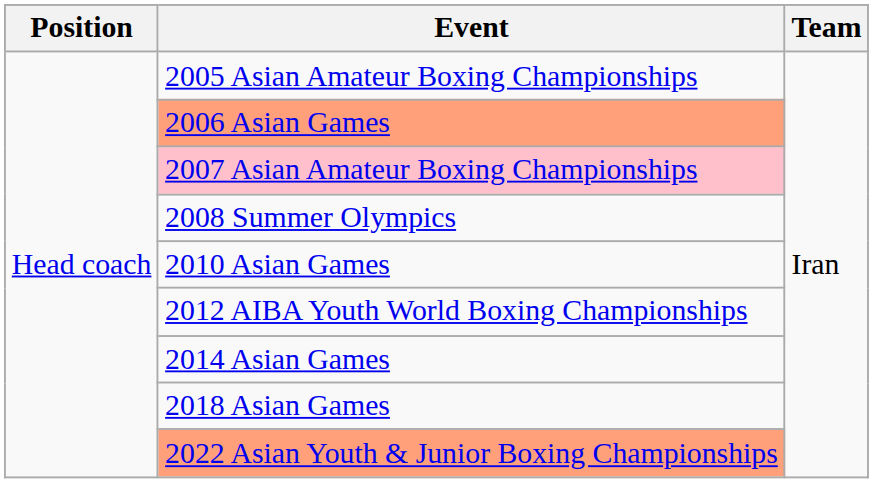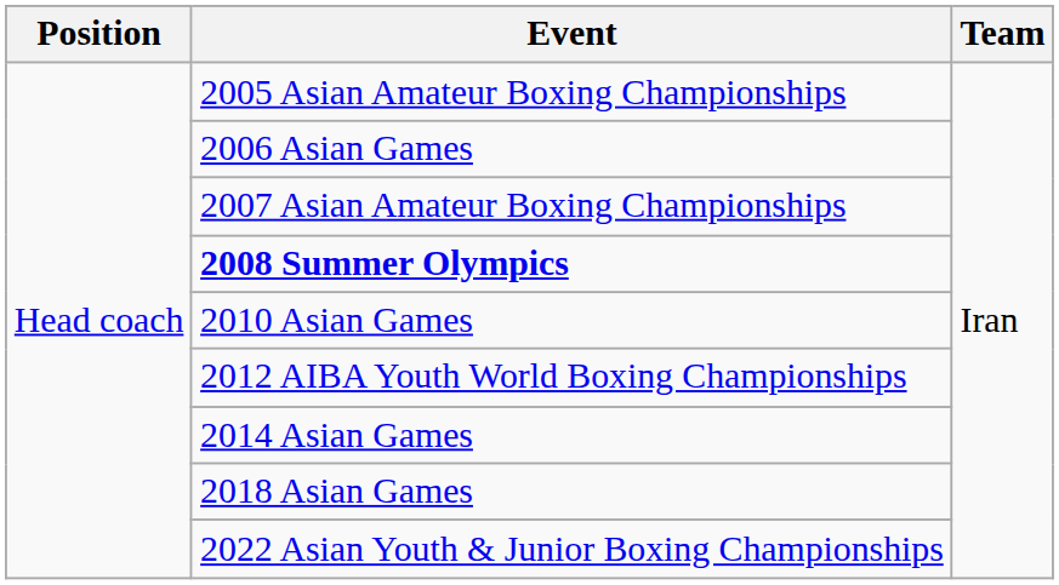2006 Asian Games | Event: lightsalmon background -> no background
2007 Asian Amateur Boxing Championships | Event: pink background -> no background
2008 Summer Olympics | Event: normal -> bold
2022 Asian Youth & Junior Boxing Championships | Event: lightsalmon background -> no background
